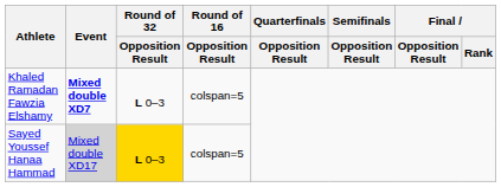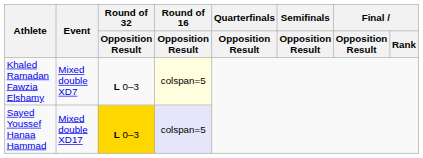Khaled Ramadan Fawzia Elshamy | Event: bold -> normal
Khaled Ramadan Fawzia Elshamy | Round of 16 / Opposition Result: no background -> lightyellow background
Sayed Youssef Hanaa Hammad | Event: lightgrey background -> no background
Sayed Youssef Hanaa Hammad | Round of 16 / Opposition Result: no background -> lavender background
